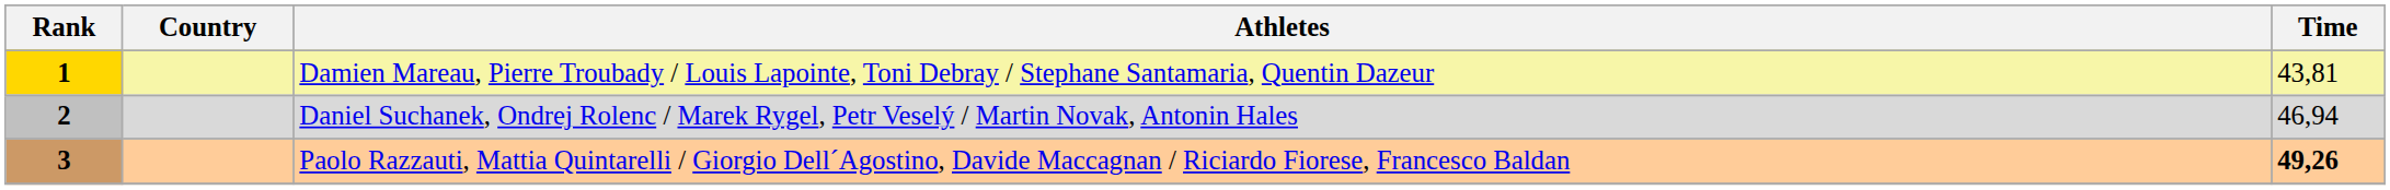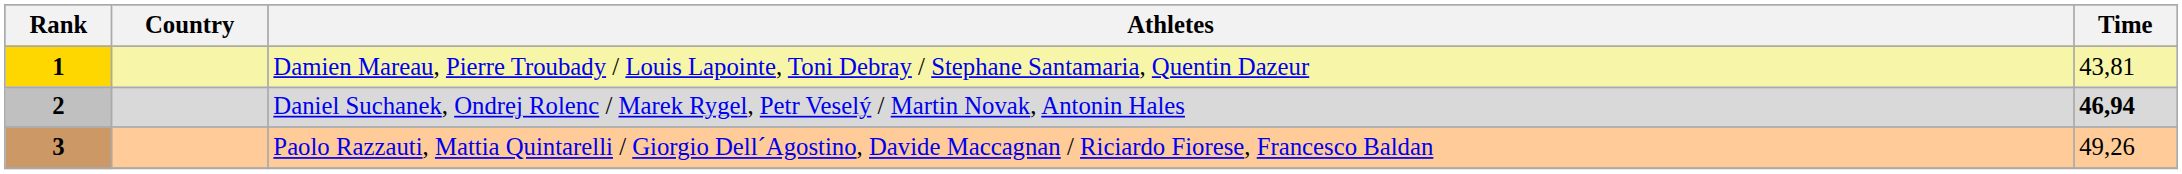2 | Time: normal -> bold
3 | Time: bold -> normal
